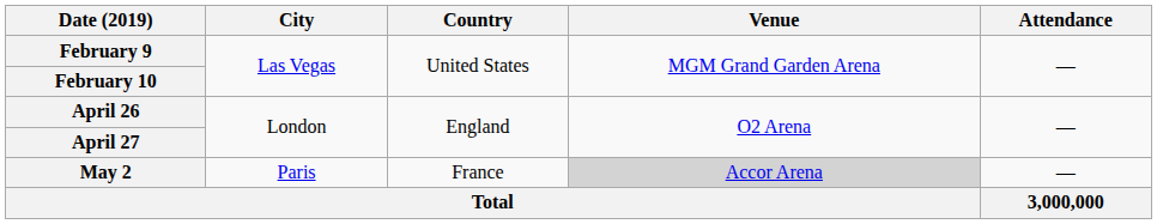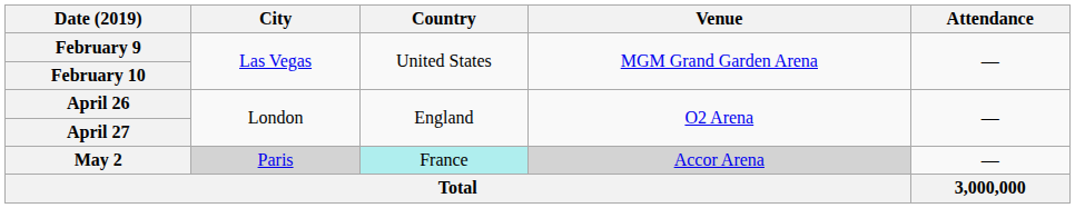May 2 | City: no background -> lightgrey background
May 2 | Country: no background -> paleturquoise background
